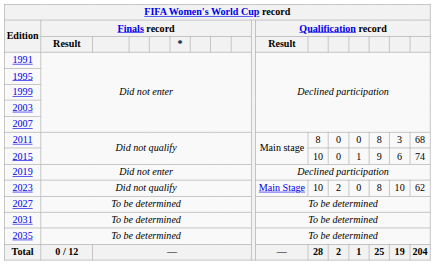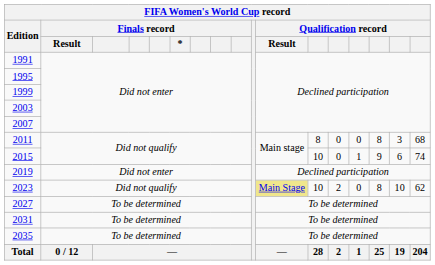2023 | Qualification record / Result: no background -> khaki background
